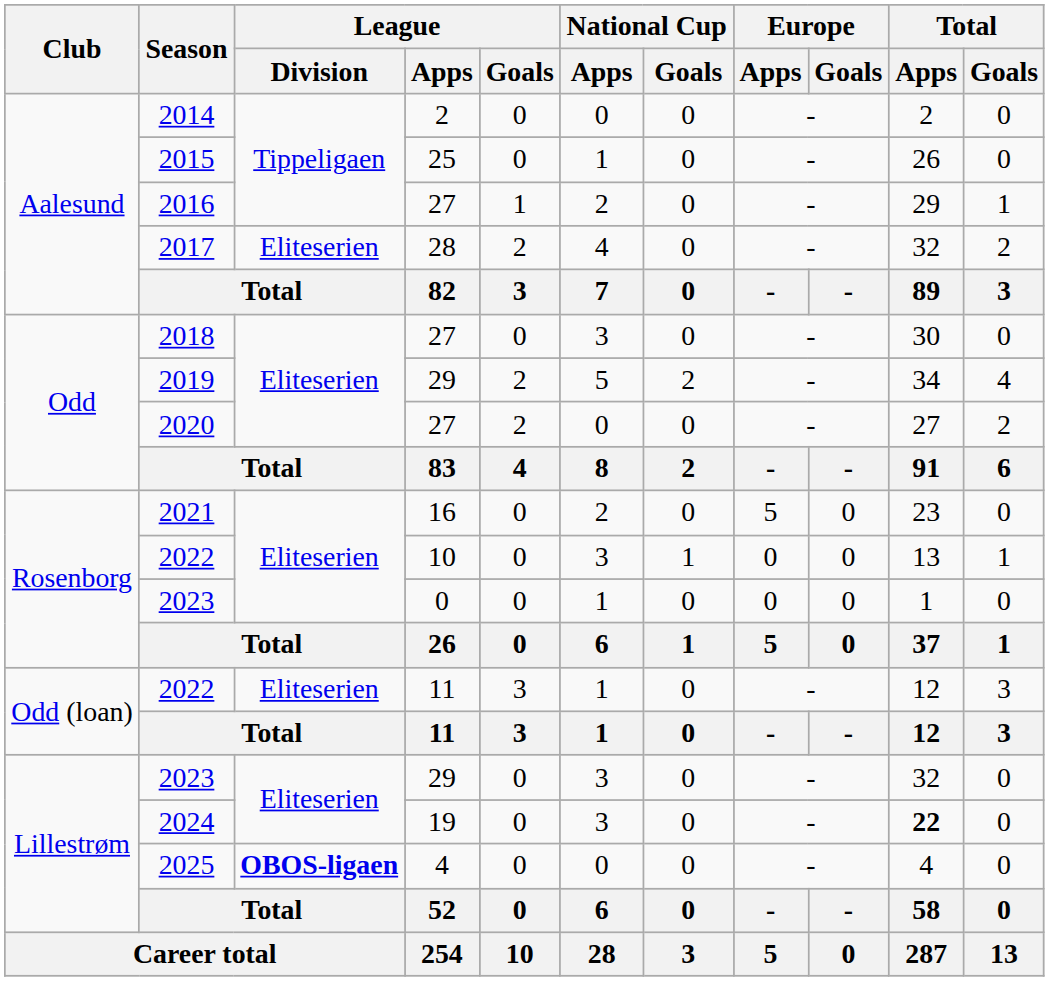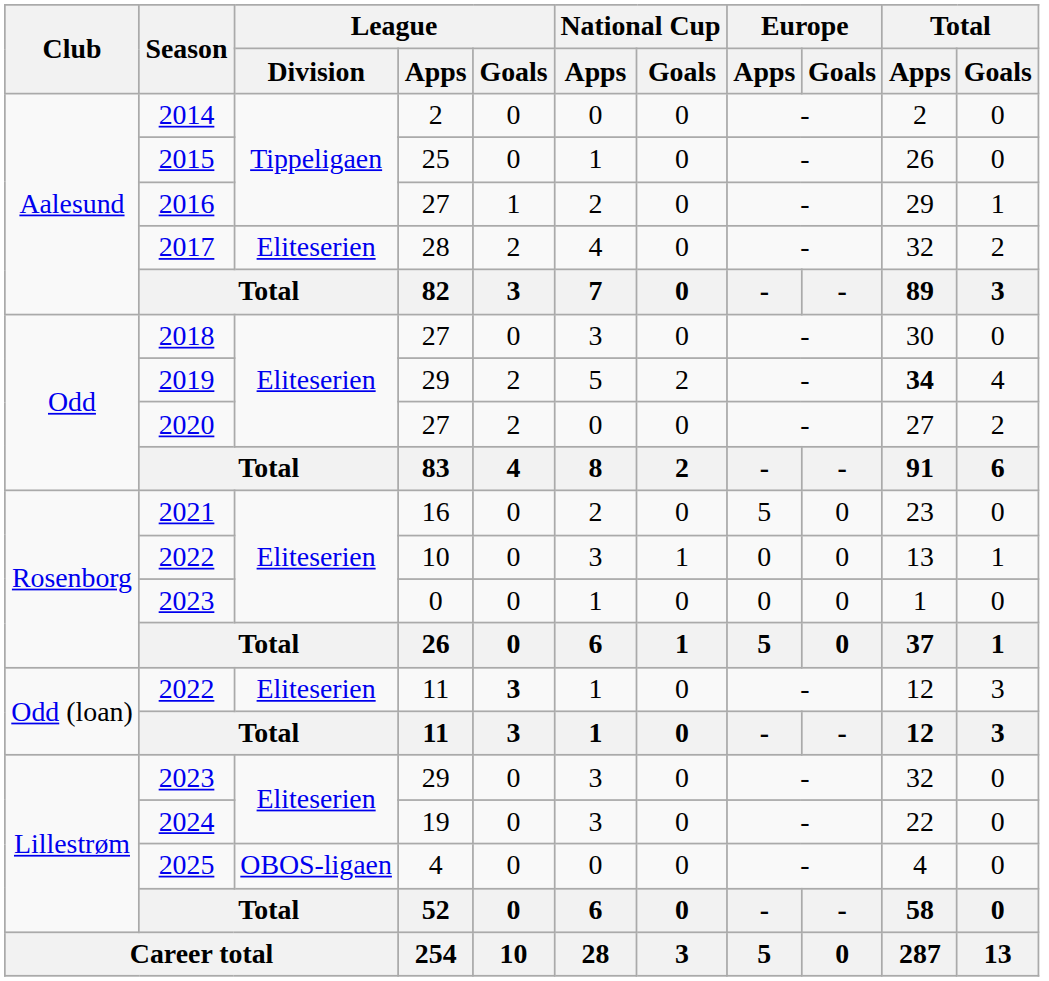2019 | Total / Apps: normal -> bold
2022 / 11 | League / Goals: normal -> bold
2024 | Total / Apps: bold -> normal
2025 | League / Division: bold -> normal
